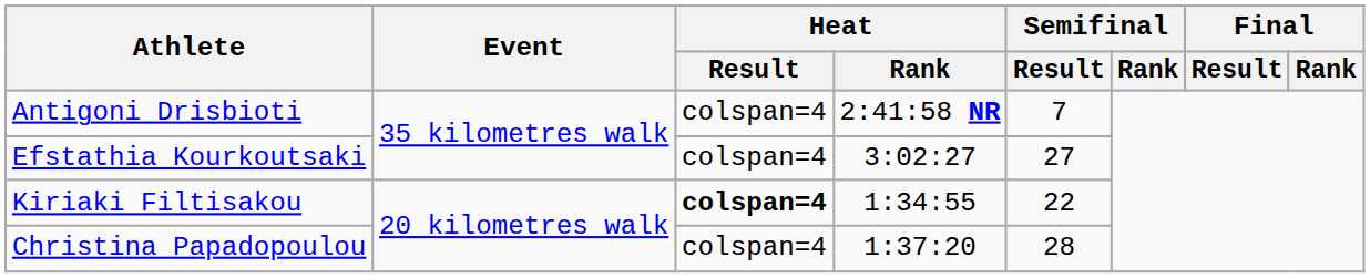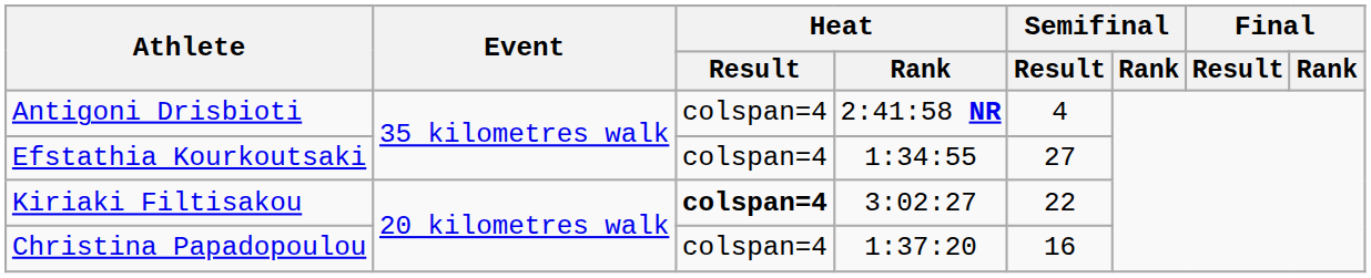Antigoni Drisbioti | Semifinal / Result: 7 -> 4
Efstathia Kourkoutsaki | Heat / Rank: 3:02:27 -> 1:34:55
Kiriaki Filtisakou | Heat / Rank: 1:34:55 -> 3:02:27
Christina Papadopoulou | Semifinal / Result: 28 -> 16
